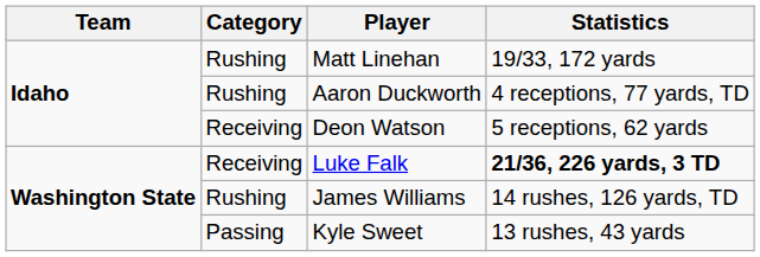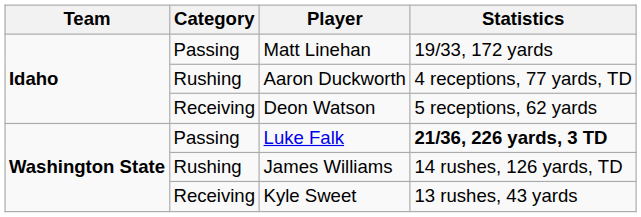Matt Linehan | Category: Rushing -> Passing
Luke Falk | Category: Receiving -> Passing
Kyle Sweet | Category: Passing -> Receiving
